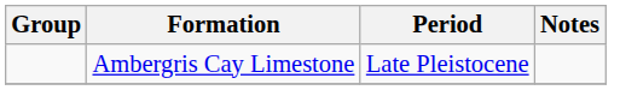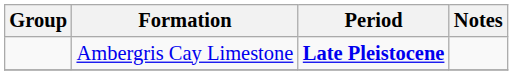Ambergris Cay Limestone | Period: normal -> bold
